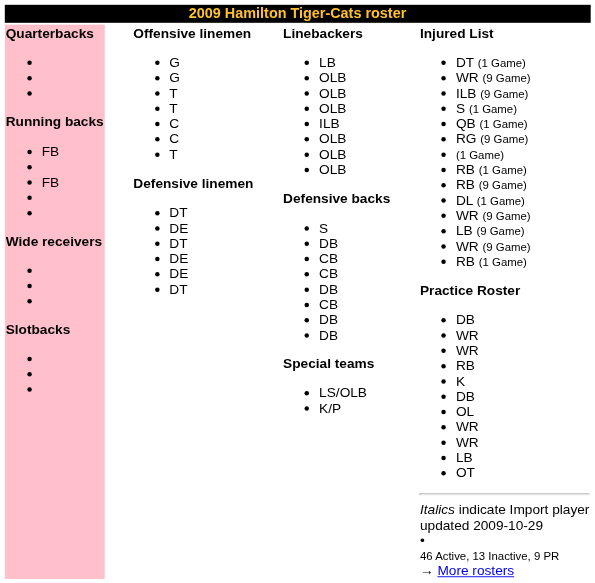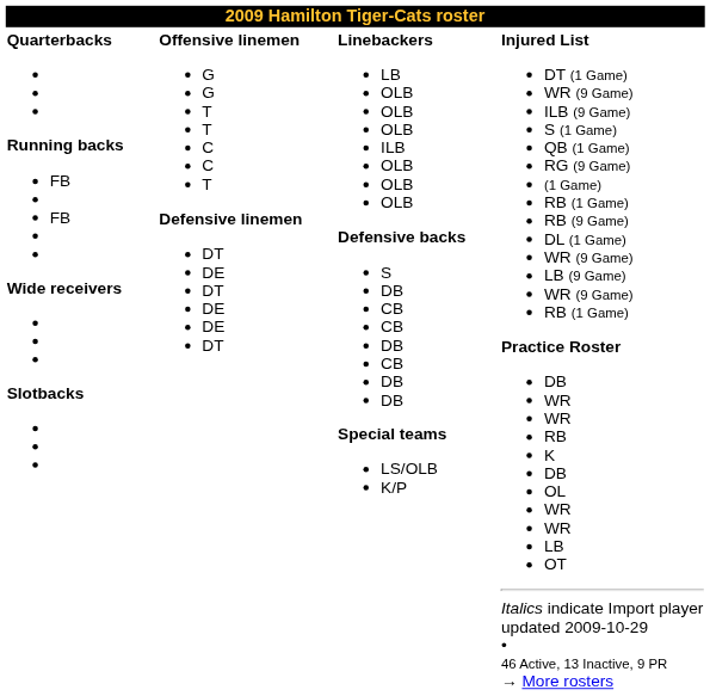Quarterbacks Running backs FB FB Wide receivers Slotbacks | column 1: pink background -> no background
